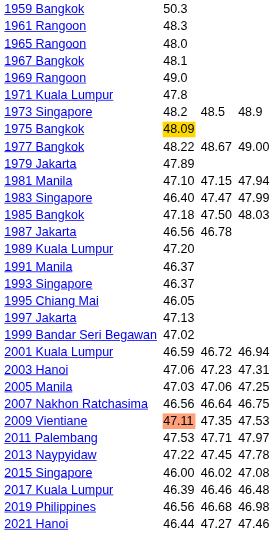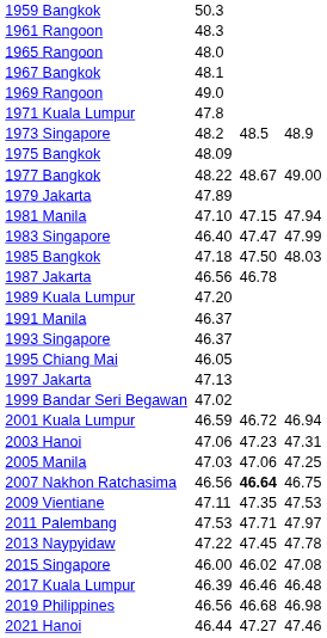1975 Bangkok | column 2: gold background -> no background
2007 Nakhon Ratchasima | column 3: normal -> bold
2009 Vientiane | column 2: lightsalmon background -> no background
